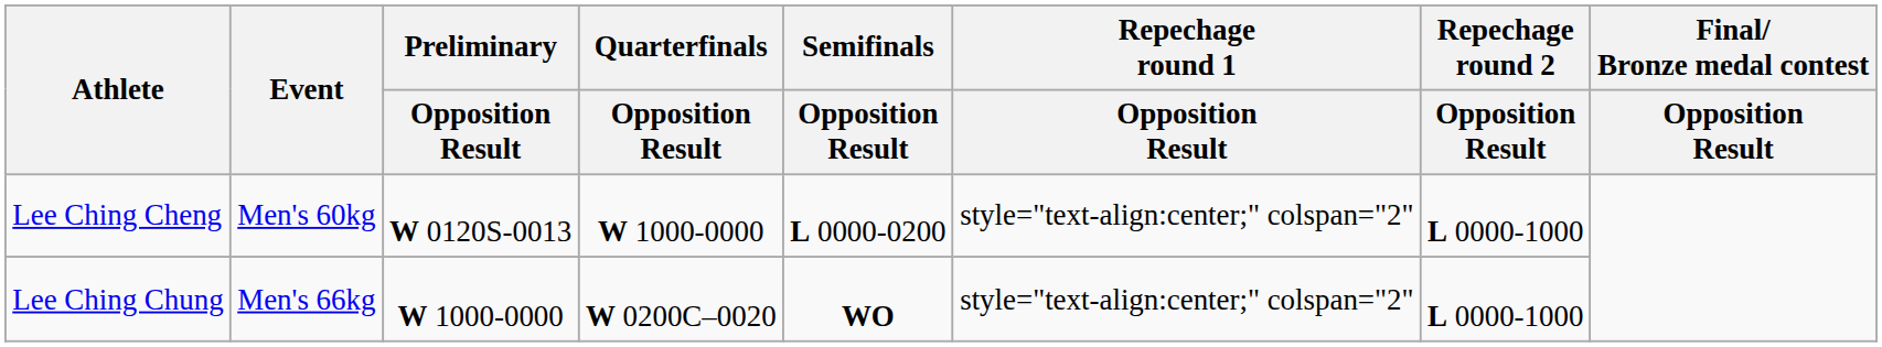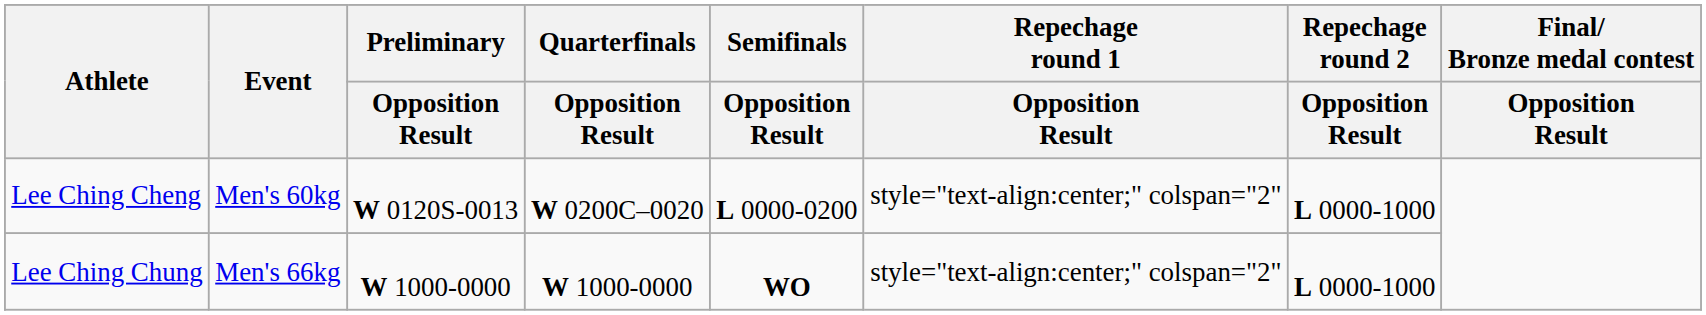Lee Ching Cheng | Quarterfinals / Opposition Result: W 1000-0000 -> W 0200C–0020
Lee Ching Chung | Quarterfinals / Opposition Result: W 0200C–0020 -> W 1000-0000
